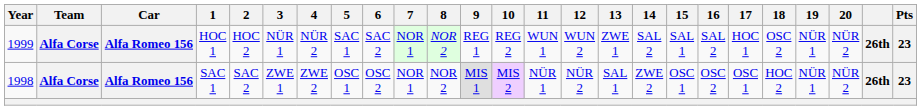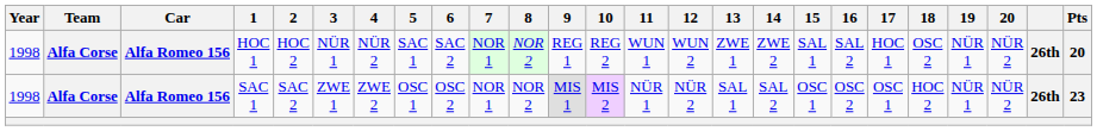row 2 | Year: 1999 -> 1998
row 2 | 14: SAL 2 -> ZWE 2
row 2 | Pts: 23 -> 20
row 3 | 14: ZWE 2 -> SAL 2
